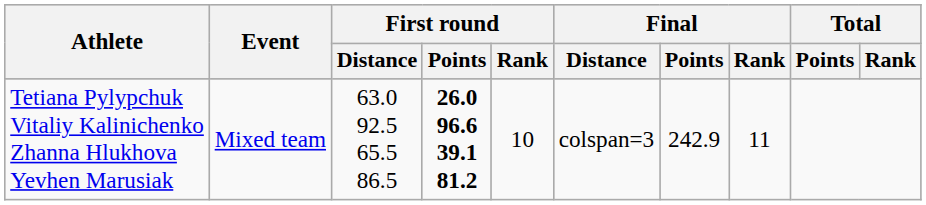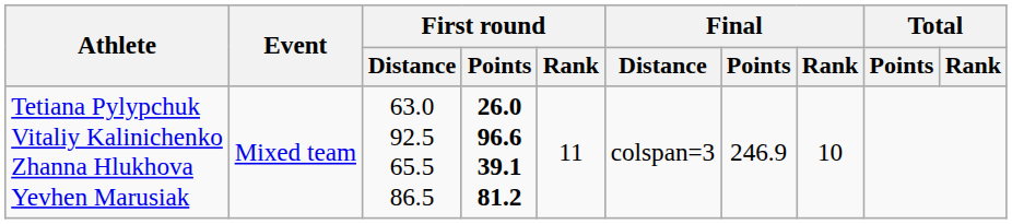row 3 | First round / Rank: 10 -> 11
row 3 | Final / Points: 242.9 -> 246.9
row 3 | Final / Rank: 11 -> 10
